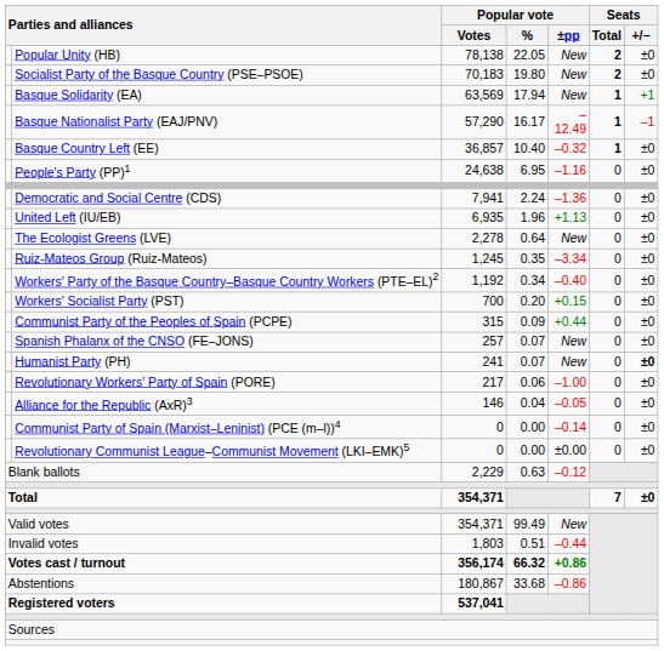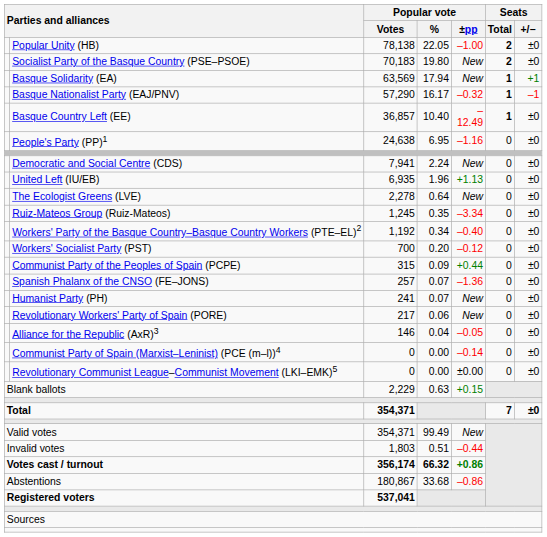Popular Unity (HB) | Popular vote / ±pp: New -> –1.00
Basque Nationalist Party (EAJ/PNV) | Popular vote / ±pp: –12.49 -> –0.32
Basque Country Left (EE) | Popular vote / ±pp: –0.32 -> –12.49
Democratic and Social Centre (CDS) | Popular vote / ±pp: –1.36 -> New
Workers' Socialist Party (PST) | Popular vote / ±pp: +0.15 -> –0.12
Spanish Phalanx of the CNSO (FE–JONS) | Popular vote / ±pp: New -> –1.36
Humanist Party (PH) | Seats / +/−: bold -> normal
Revolutionary Workers' Party of Spain (PORE) | Popular vote / ±pp: –1.00 -> New
Blank ballots | Popular vote / ±pp: –0.12 -> +0.15
